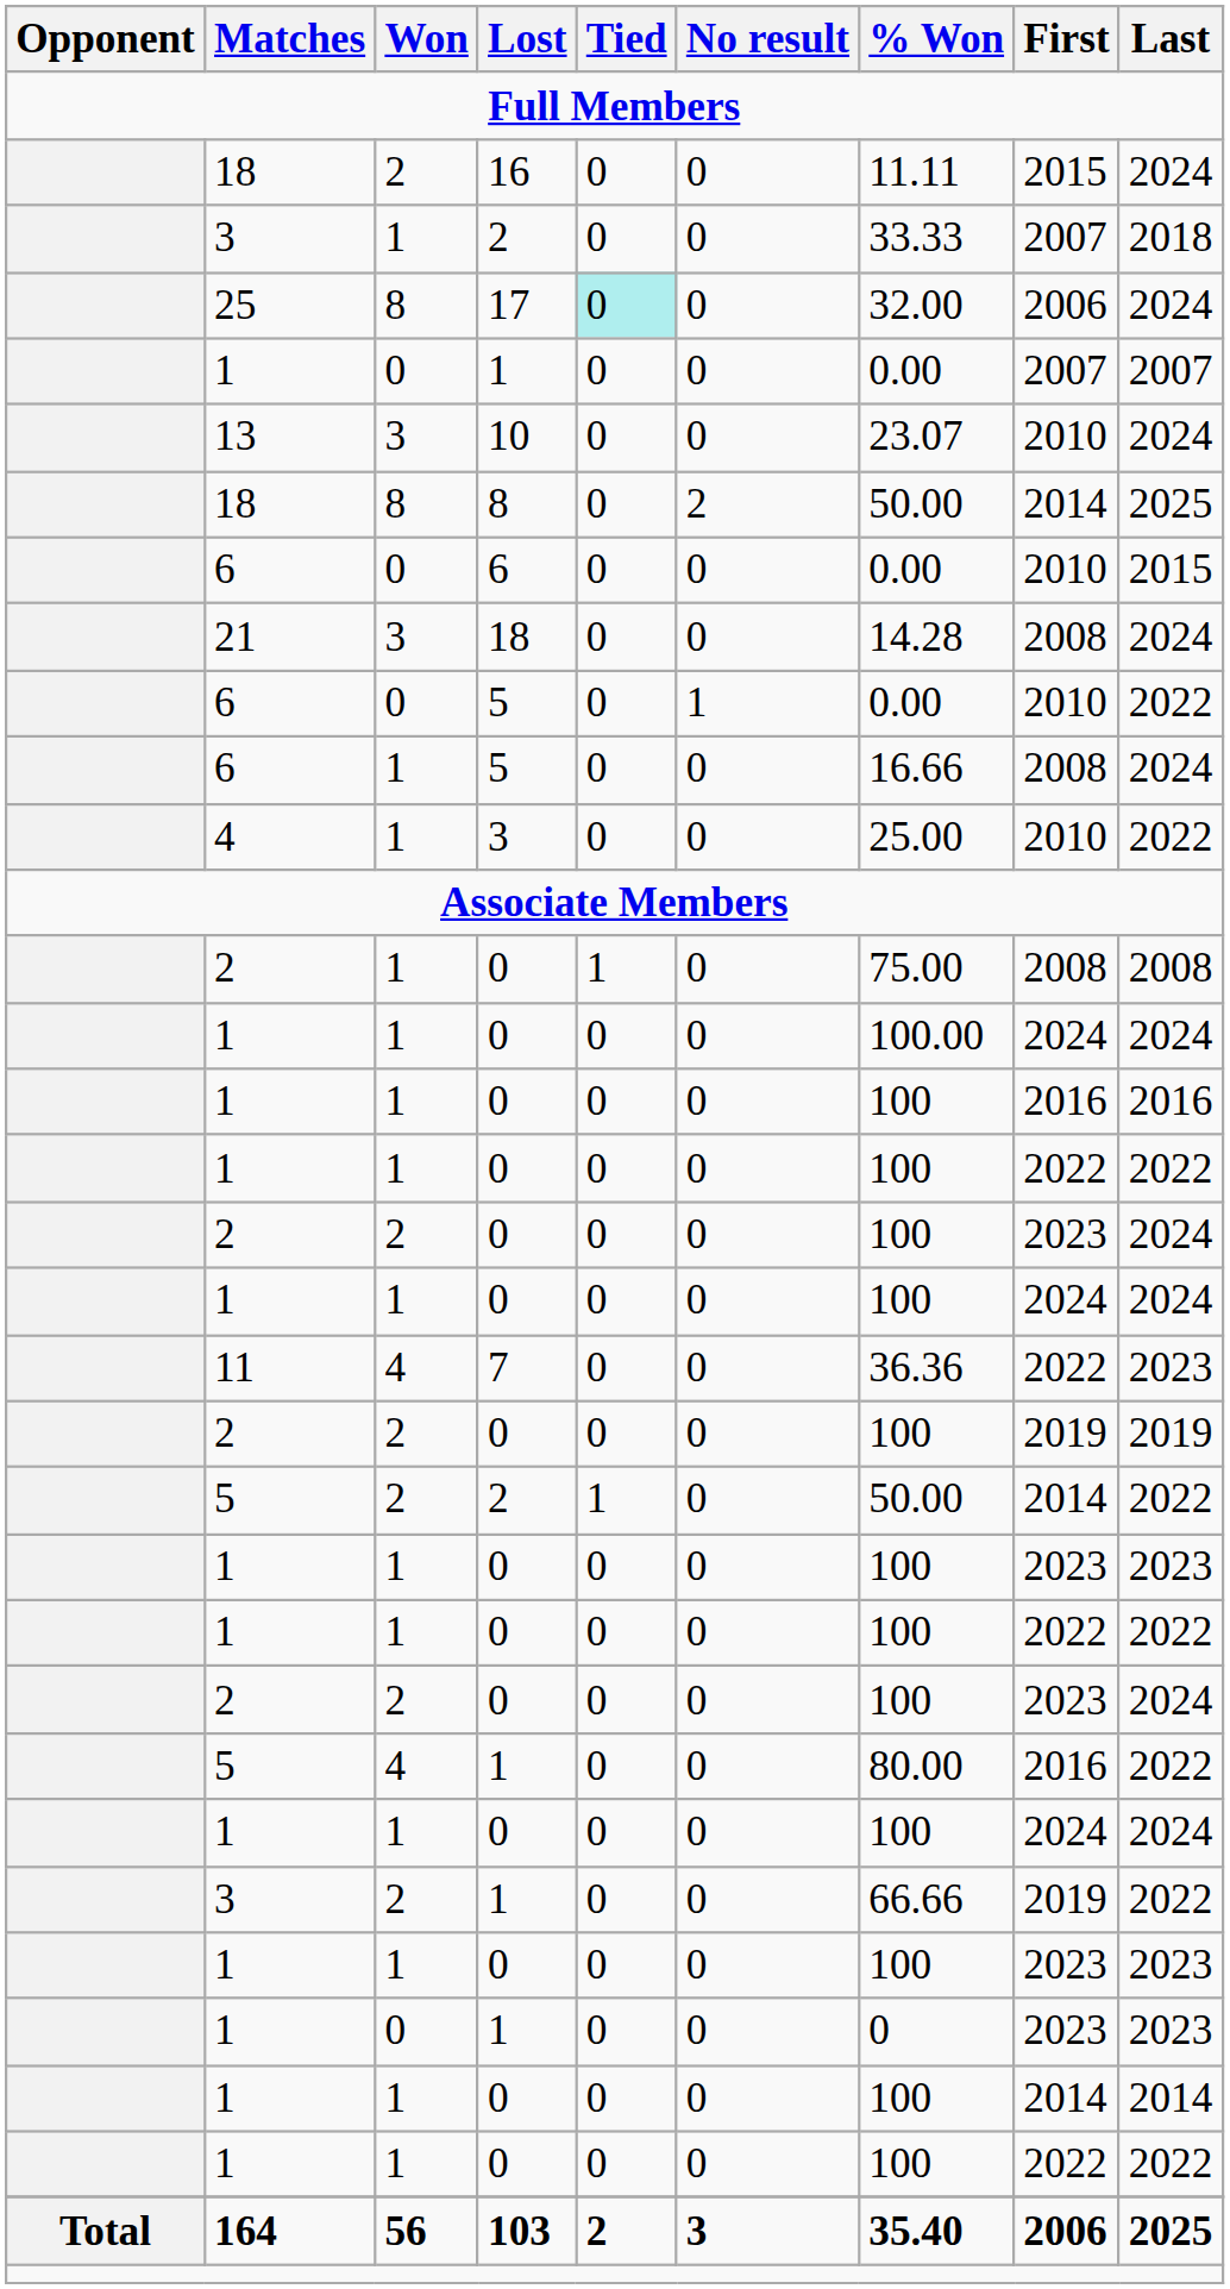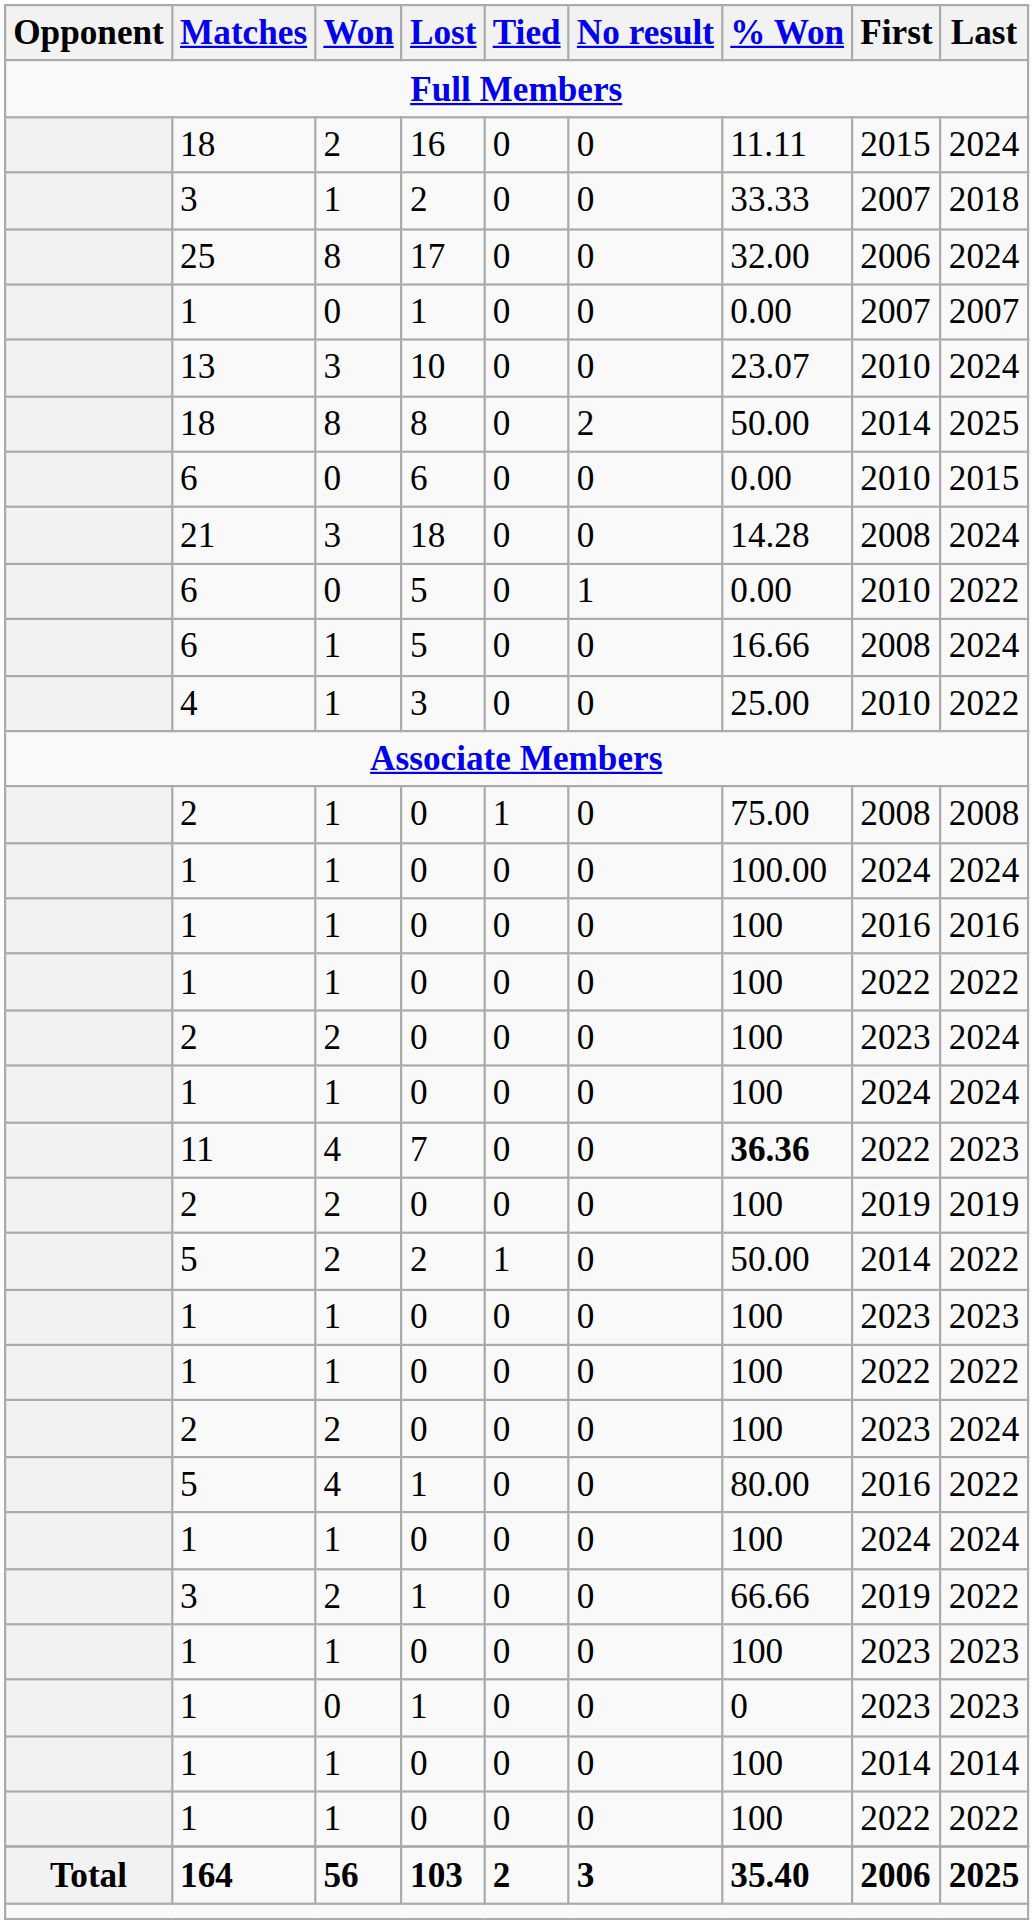17 | Tied: paleturquoise background -> no background
7 | % Won: normal -> bold
